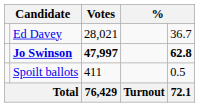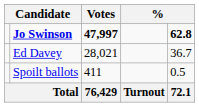rows swapped: Jo Swinson <-> Ed Davey
